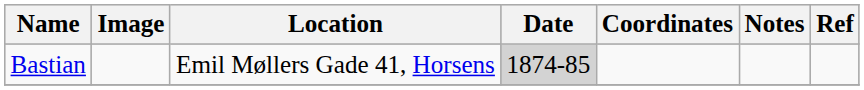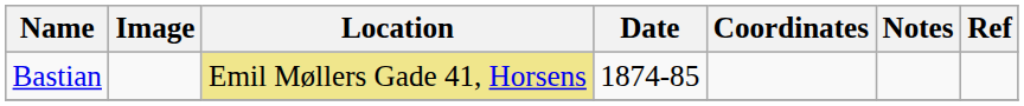Bastian | Location: no background -> khaki background
Bastian | Date: lightgrey background -> no background
